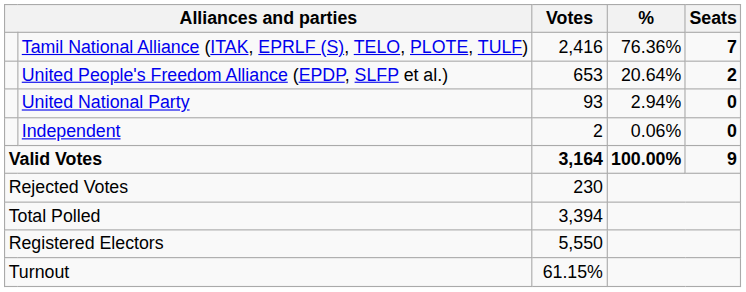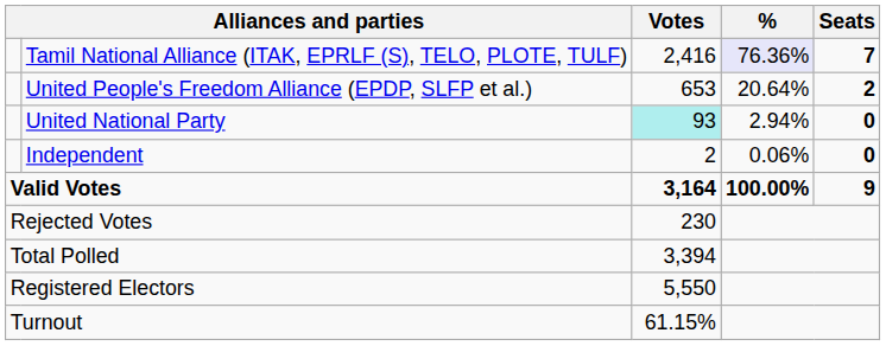Tamil National Alliance (ITAK, EPRLF (S), TELO, PLOTE, TULF) | %: no background -> lavender background
United National Party | Votes: no background -> paleturquoise background
